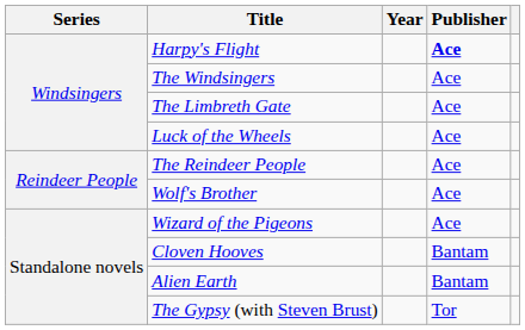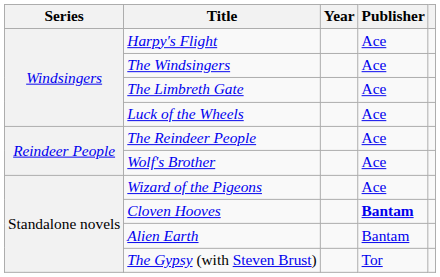Harpy's Flight | Publisher: bold -> normal
Cloven Hooves | Publisher: normal -> bold
